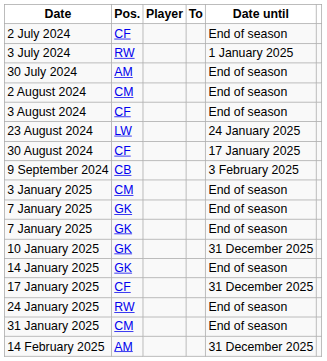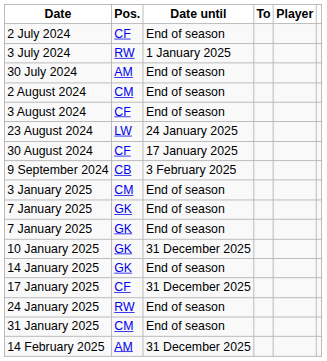columns swapped: Player <-> Date until
